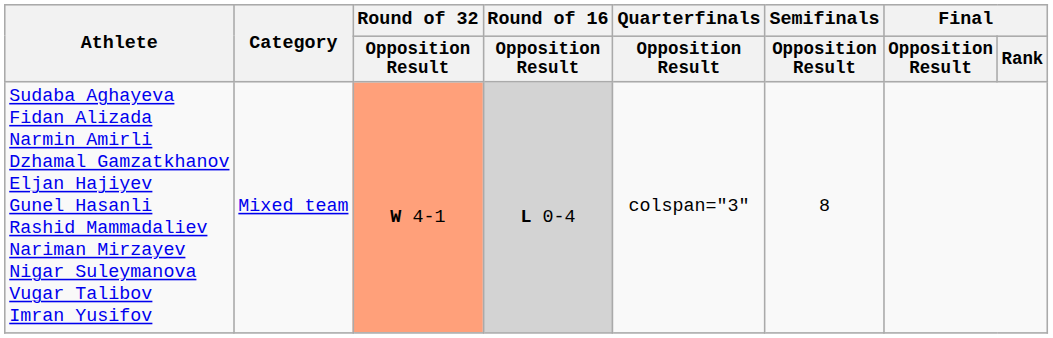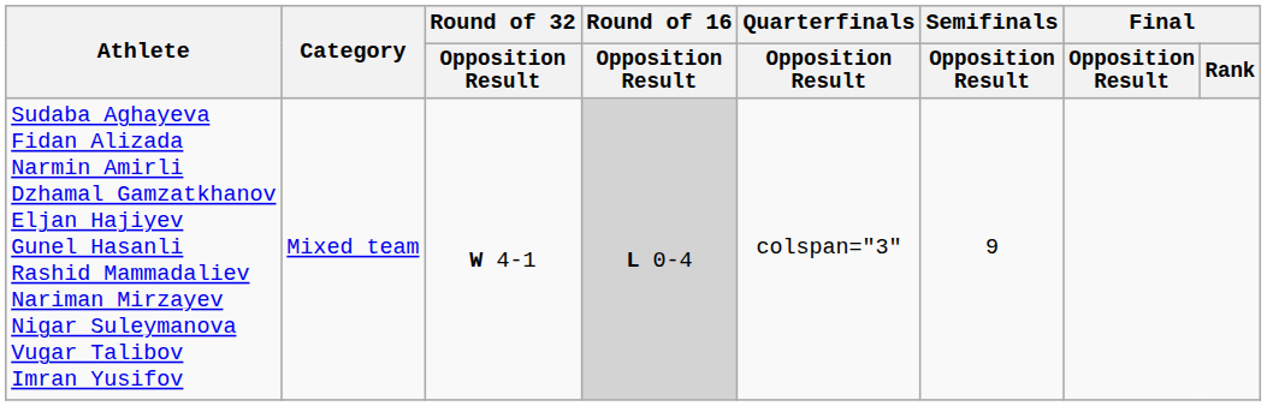row 3 | Round of 32 / Opposition Result: lightsalmon background -> no background
row 3 | Semifinals / Opposition Result: 8 -> 9
